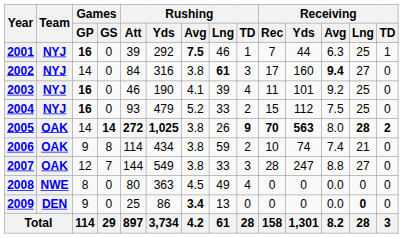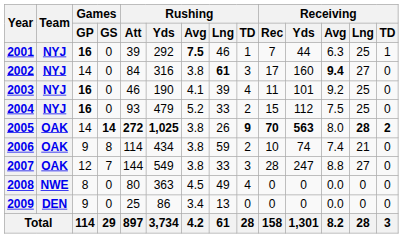2009 | Rushing / Avg: bold -> normal
2009 | Receiving / Lng: bold -> normal
